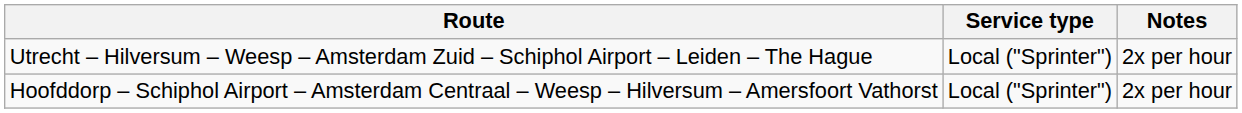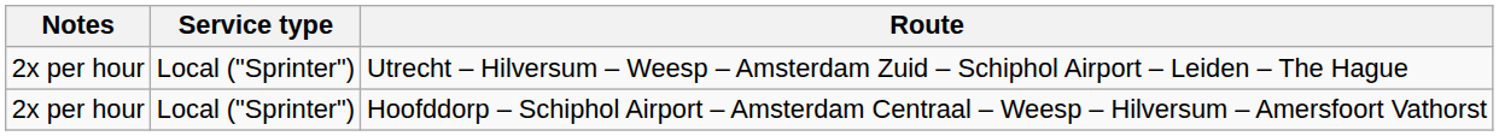columns swapped: Route <-> Notes
